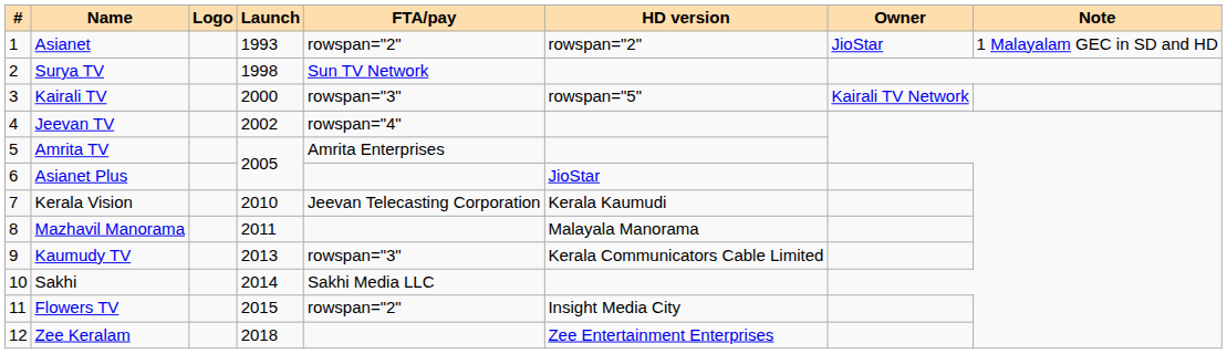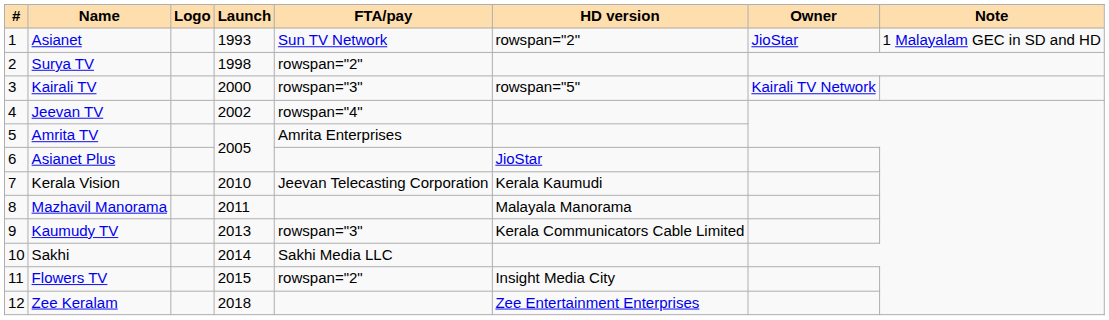Asianet | FTA/pay: rowspan="2" -> Sun TV Network
Surya TV | FTA/pay: Sun TV Network -> rowspan="2"
